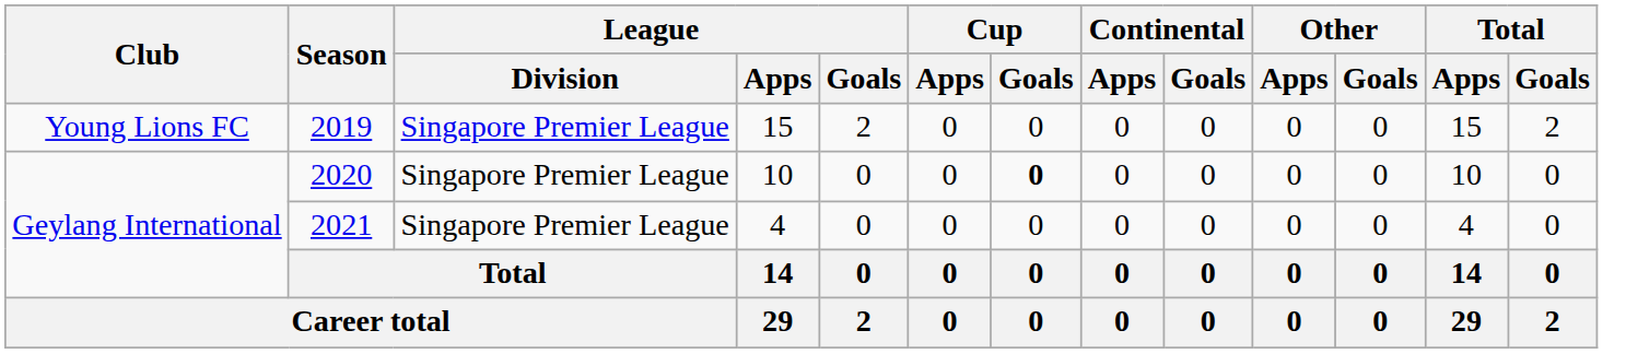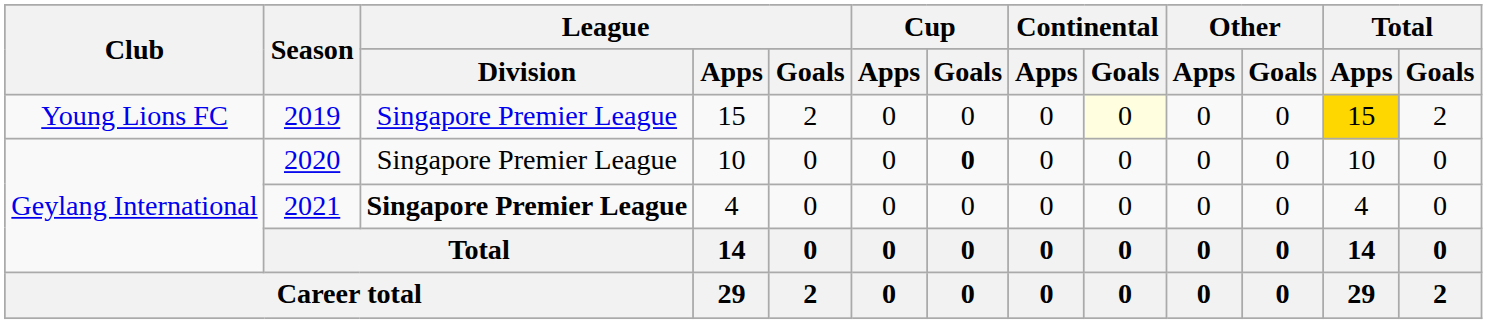2019 | Continental / Goals: no background -> lightyellow background
2019 | Total / Apps: no background -> gold background
2021 | League / Division: normal -> bold
